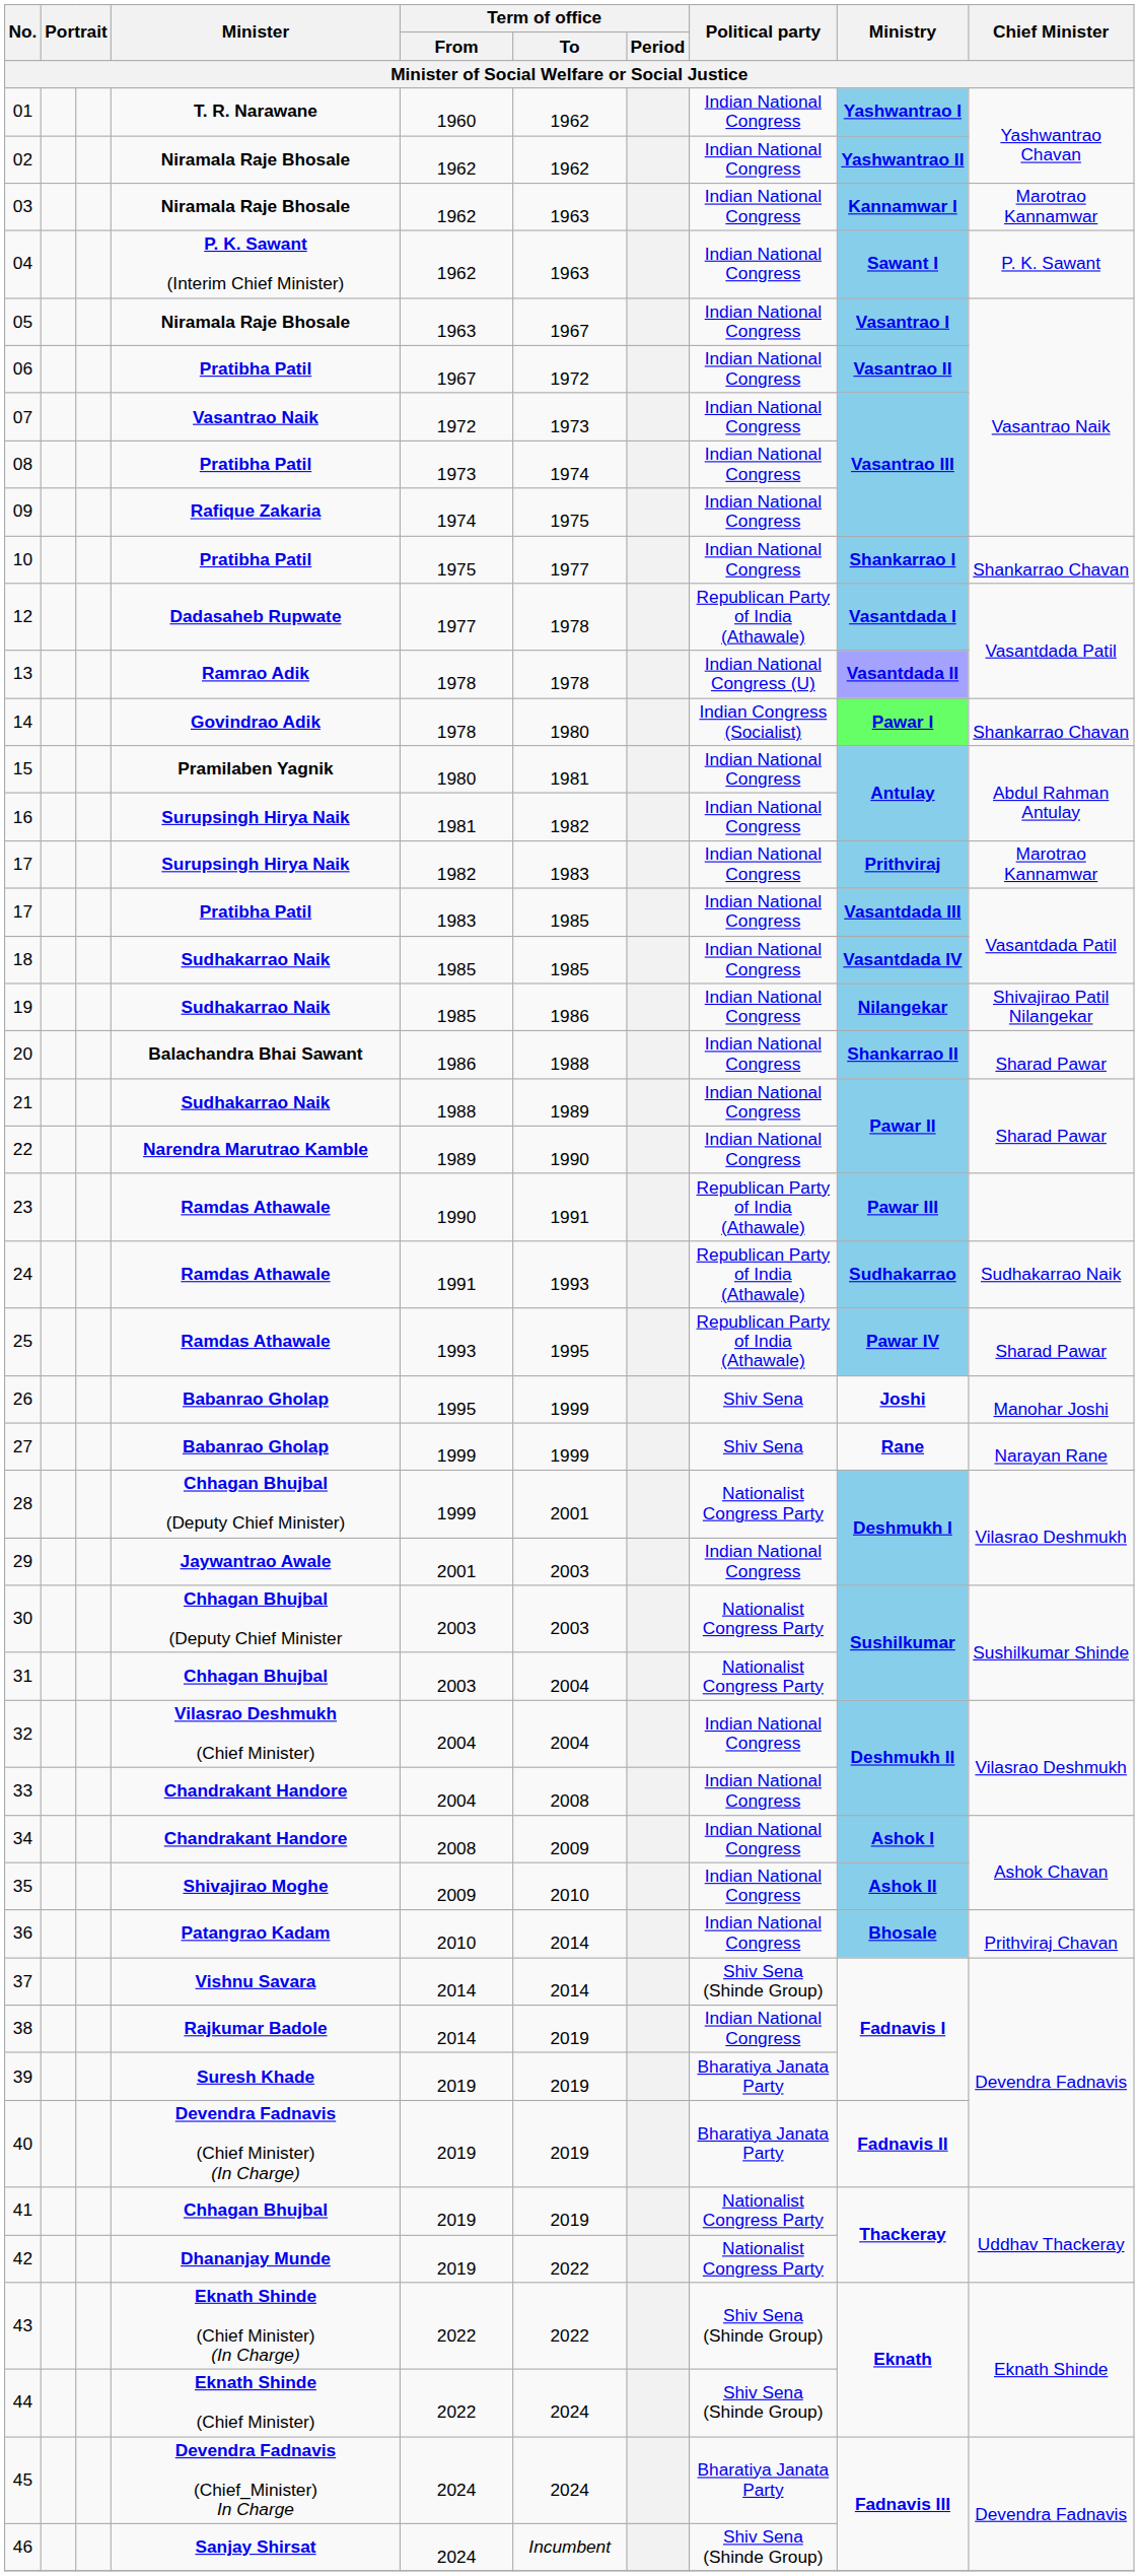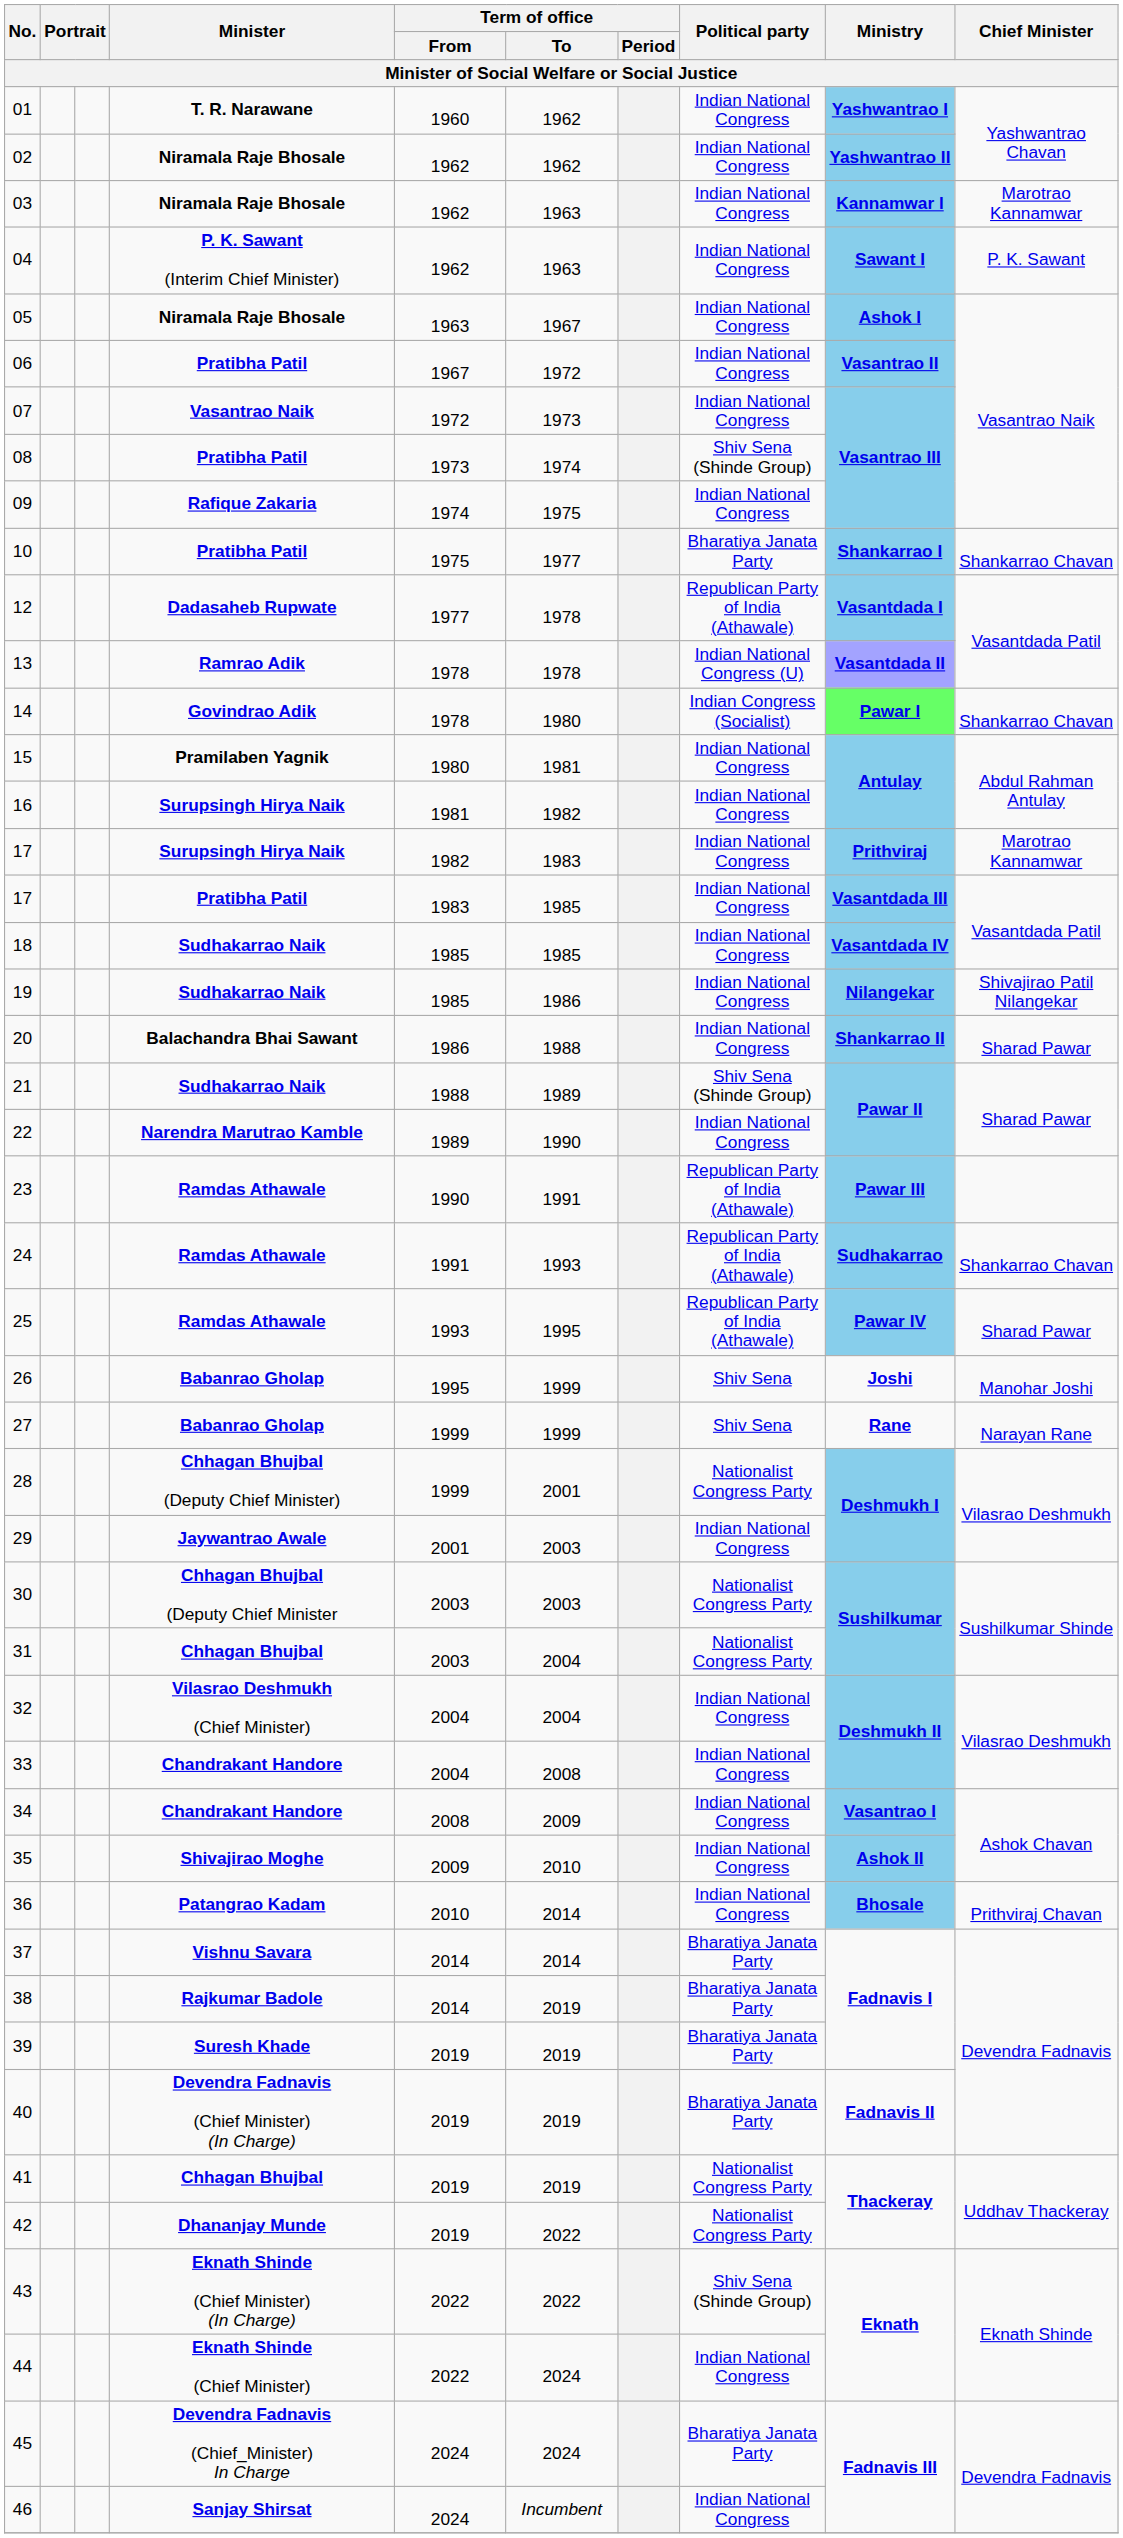05 | Ministry: Vasantrao I -> Ashok I
08 | Political party: Indian National Congress -> Shiv Sena (Shinde Group)
10 | Political party: Indian National Congress -> Bharatiya Janata Party
21 | Political party: Indian National Congress -> Shiv Sena (Shinde Group)
24 | Chief Minister: Sudhakarrao Naik -> Shankarrao Chavan
34 | Ministry: Ashok I -> Vasantrao I
37 | Political party: Shiv Sena (Shinde Group) -> Bharatiya Janata Party
38 | Political party: Indian National Congress -> Bharatiya Janata Party
44 | Political party: Shiv Sena (Shinde Group) -> Indian National Congress
46 | Political party: Shiv Sena (Shinde Group) -> Indian National Congress
